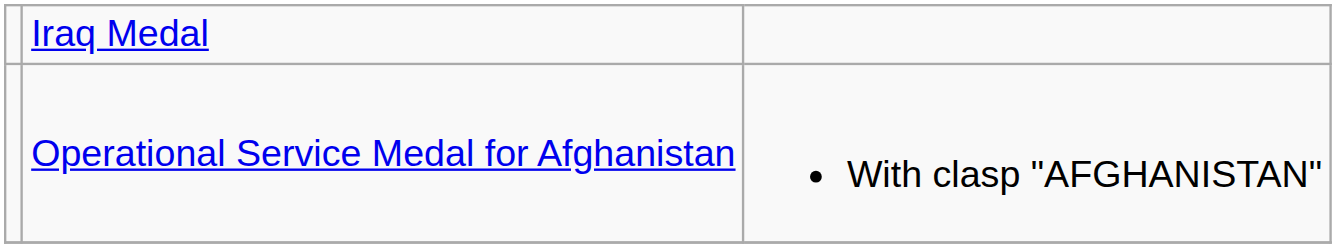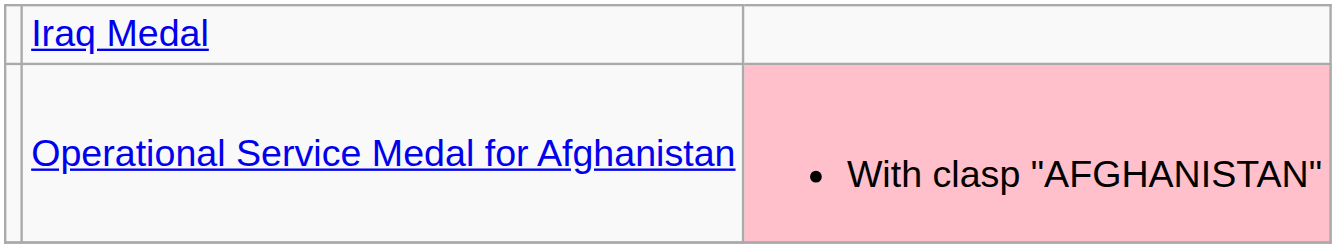Operational Service Medal for Afghanistan | column 3: no background -> pink background
